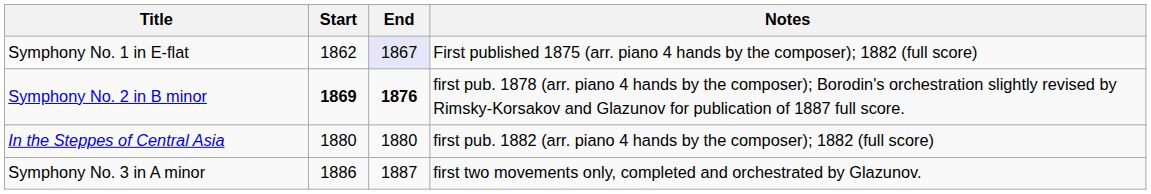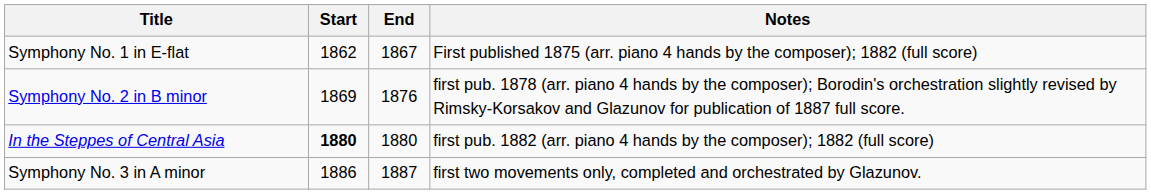Symphony No. 1 in E-flat | End: lavender background -> no background
Symphony No. 2 in B minor | Start: bold -> normal
Symphony No. 2 in B minor | End: bold -> normal
In the Steppes of Central Asia | Start: normal -> bold
